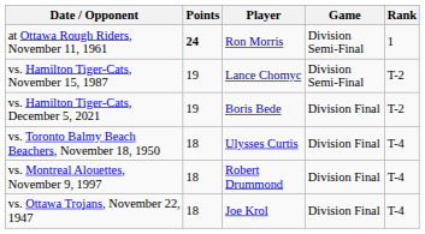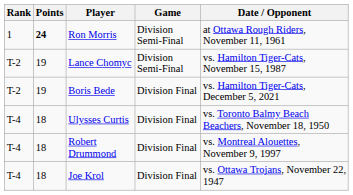columns swapped: Rank <-> Date / Opponent
